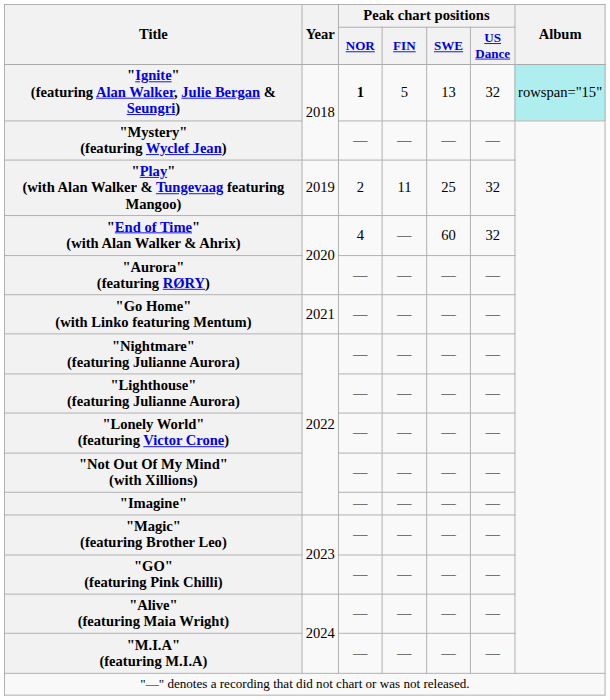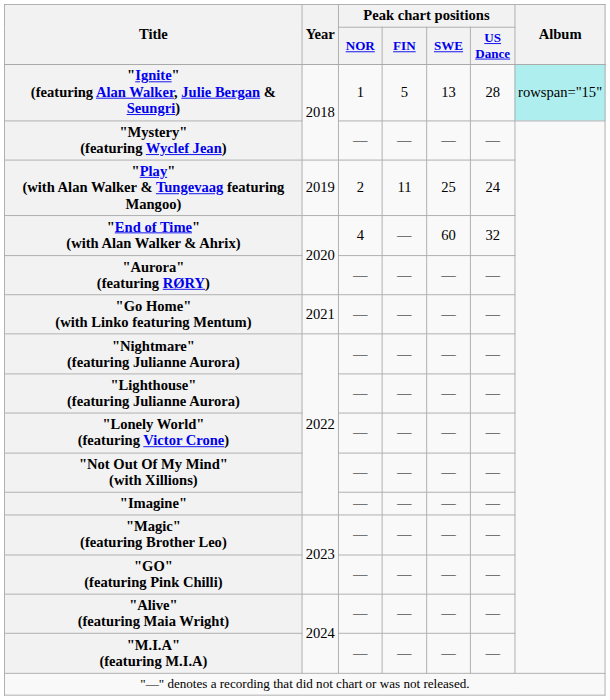"Ignite" (featuring Alan Walker, Julie Bergan & Seungri) | Peak chart positions / NOR: bold -> normal
"Ignite" (featuring Alan Walker, Julie Bergan & Seungri) | Peak chart positions / US Dance: 32 -> 28
"Play" (with Alan Walker & Tungevaag featuring Mangoo) | Peak chart positions / US Dance: 32 -> 24
